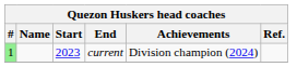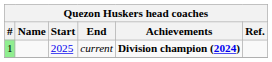current | Start: 2023 -> 2025
current | Achievements: normal -> bold
